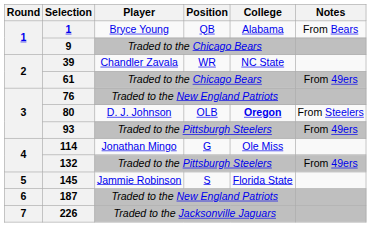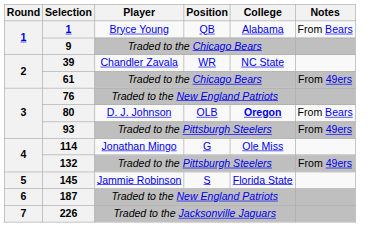80 | Notes: From Steelers -> From Bears
